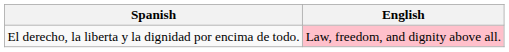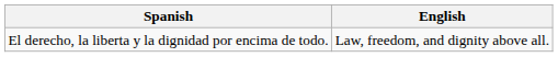row 2 | English: pink background -> no background
